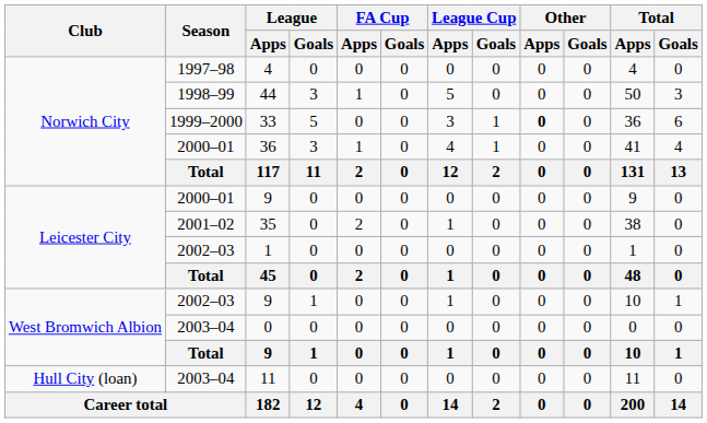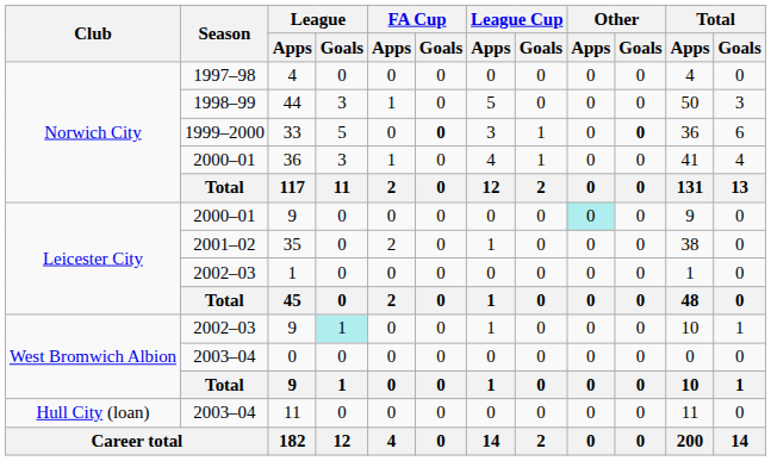33 | FA Cup / Goals: normal -> bold
33 | Other / Apps: bold -> normal
33 | Other / Goals: normal -> bold
2000–01 / 9 | Other / Apps: no background -> paleturquoise background
2002–03 / 9 | League / Goals: no background -> paleturquoise background
